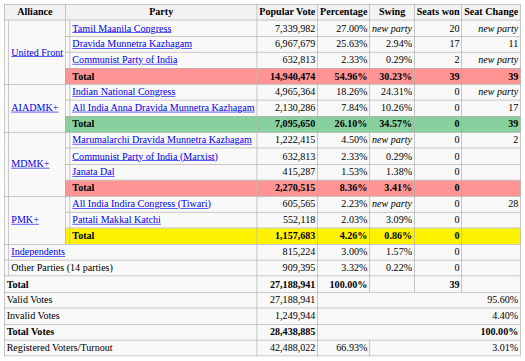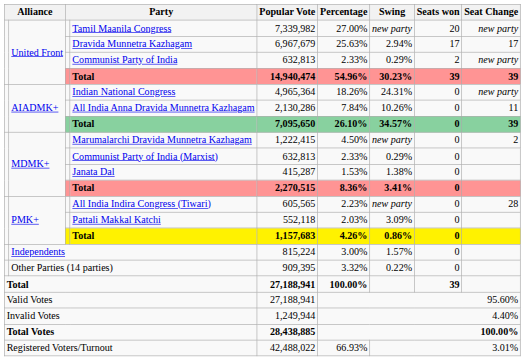Dravida Munnetra Kazhagam | Seat Change: 11 -> 17
All India Anna Dravida Munnetra Kazhagam | Seat Change: 17 -> 11
